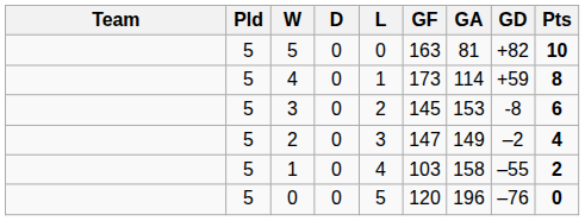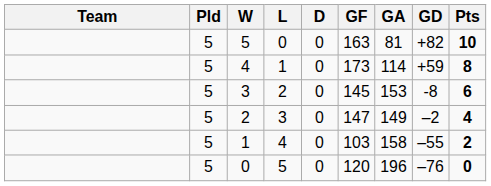columns swapped: D <-> L
